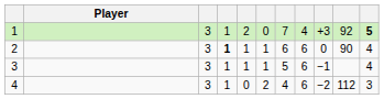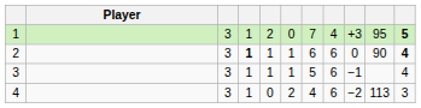row 2 | column 10: 92 -> 95
row 3 | column 11: normal -> bold
row 5 | column 10: 112 -> 113
